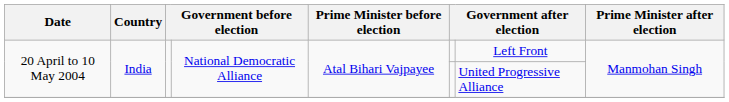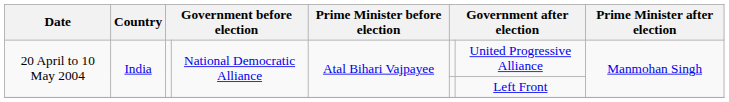row 2 | column 7: Left Front -> United Progressive Alliance
row 3 | column 7: United Progressive Alliance -> Left Front
